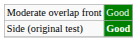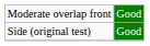Side (original test) | column 2: bold -> normal
